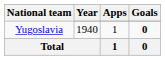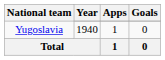1940 | Goals: bold -> normal
